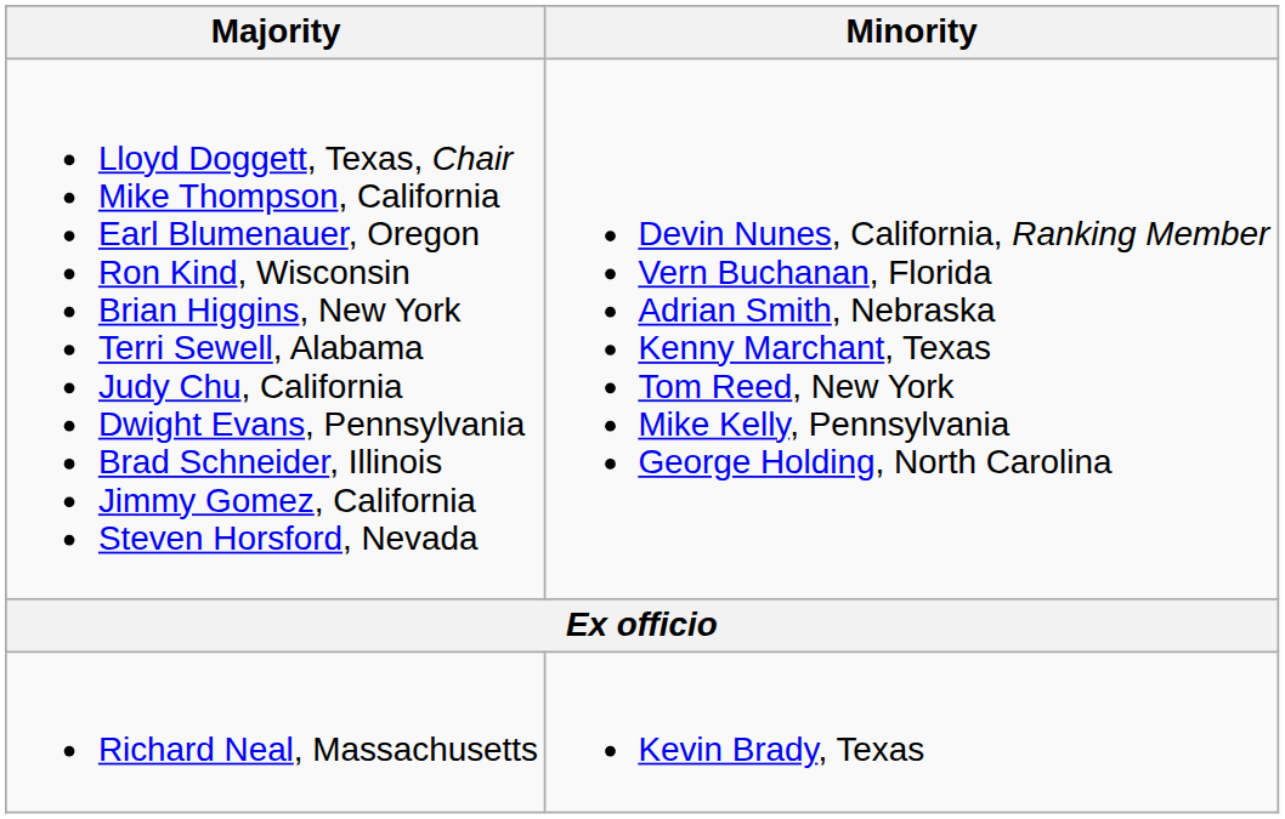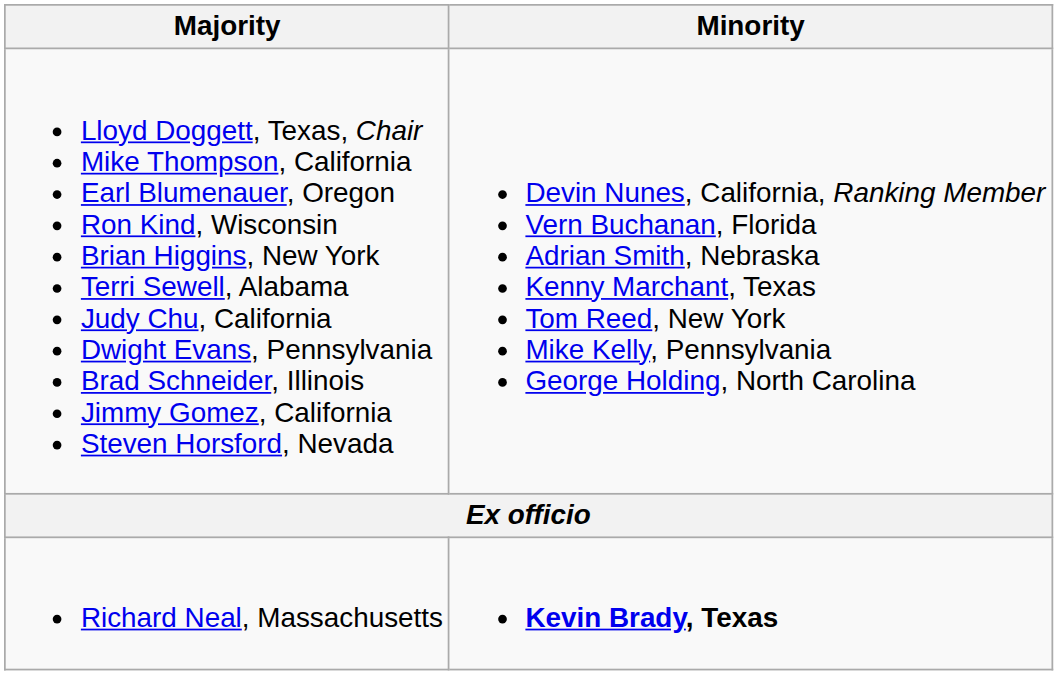Richard Neal, Massachusetts | Minority: normal -> bold
